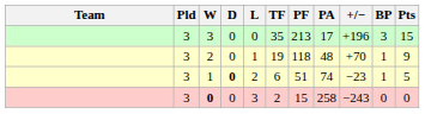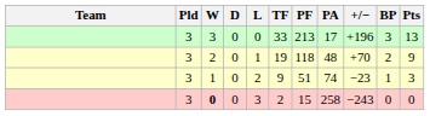row 2 | TF: 35 -> 33
row 2 | Pts: 15 -> 13
row 3 | BP: 1 -> 2
row 4 | D: bold -> normal
row 4 | TF: 6 -> 9
row 4 | Pts: 5 -> 3
